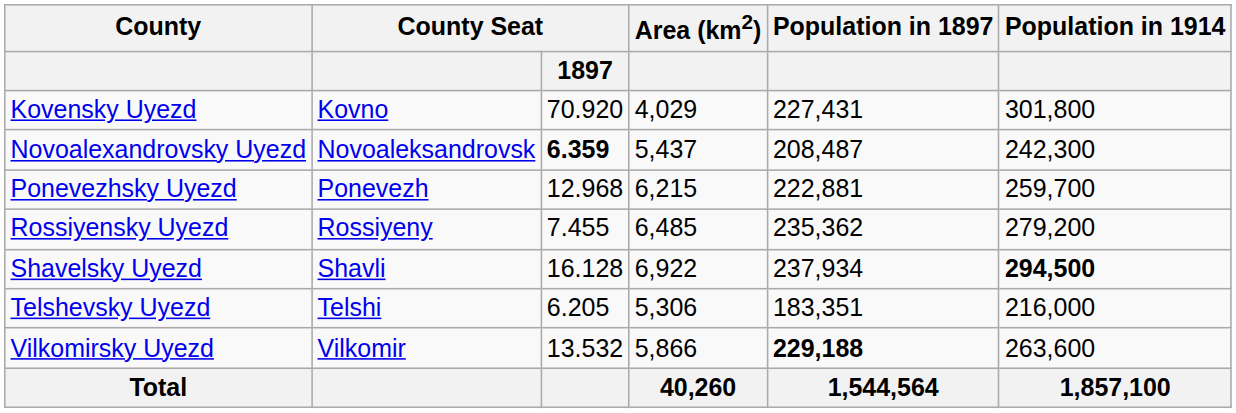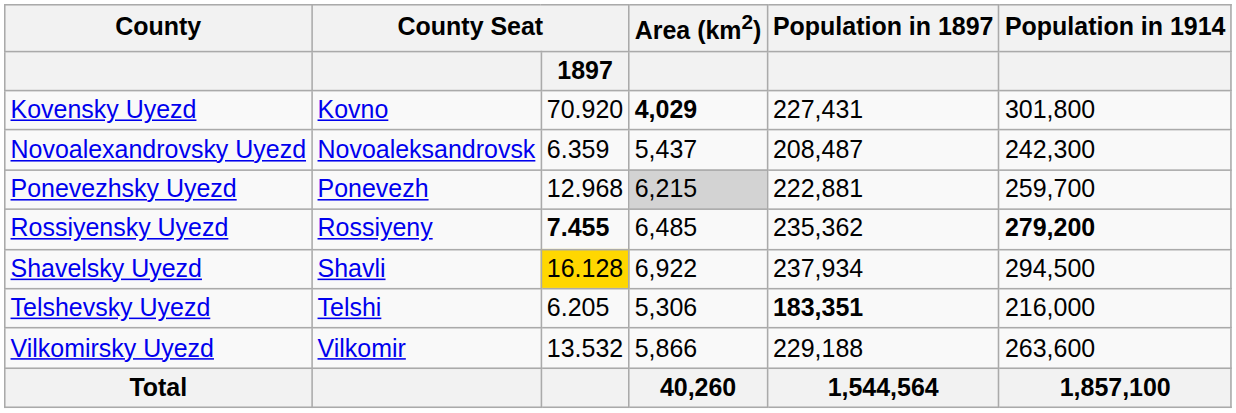Kovensky Uyezd | Area (km2): normal -> bold
Novoalexandrovsky Uyezd | County Seat / 1897: bold -> normal
Ponevezhsky Uyezd | Area (km2): no background -> lightgrey background
Rossiyensky Uyezd | County Seat / 1897: normal -> bold
Rossiyensky Uyezd | Population in 1914: normal -> bold
Shavelsky Uyezd | County Seat / 1897: no background -> gold background
Shavelsky Uyezd | Population in 1914: bold -> normal
Telshevsky Uyezd | Population in 1897: normal -> bold
Vilkomirsky Uyezd | Population in 1897: bold -> normal
